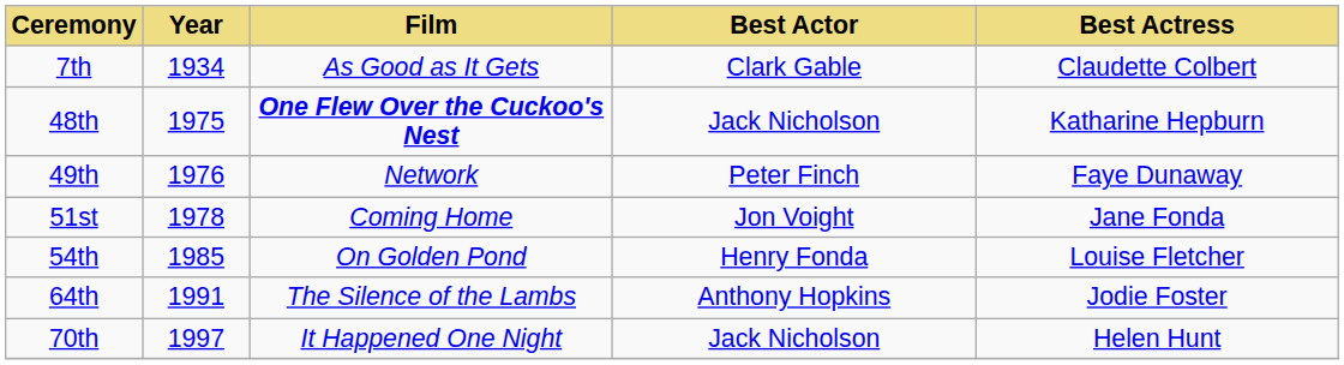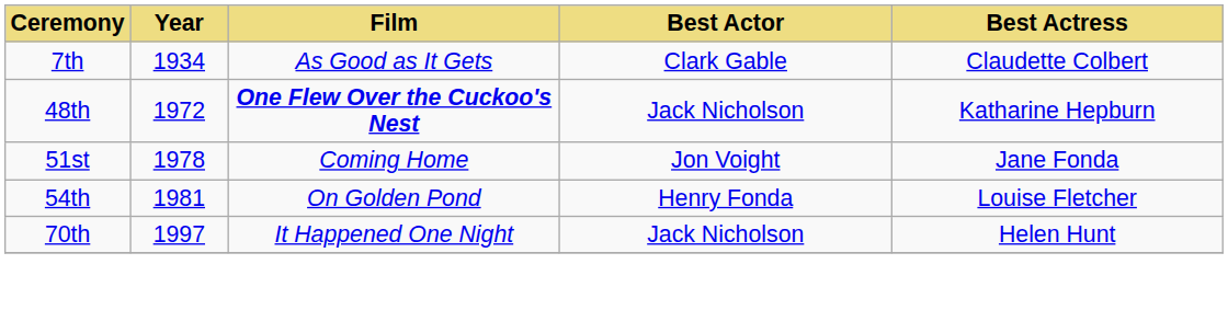48th | Year: 1975 -> 1972
- row: 49th | 1976 | Network | Peter Finch | Faye Dunaway
54th | Year: 1985 -> 1981
- row: 64th | 1991 | The Silence of the Lambs | Anthony Hopkins | Jodie Foster
